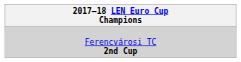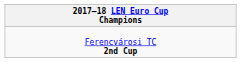row 2 | column 1: lightgrey background -> no background
